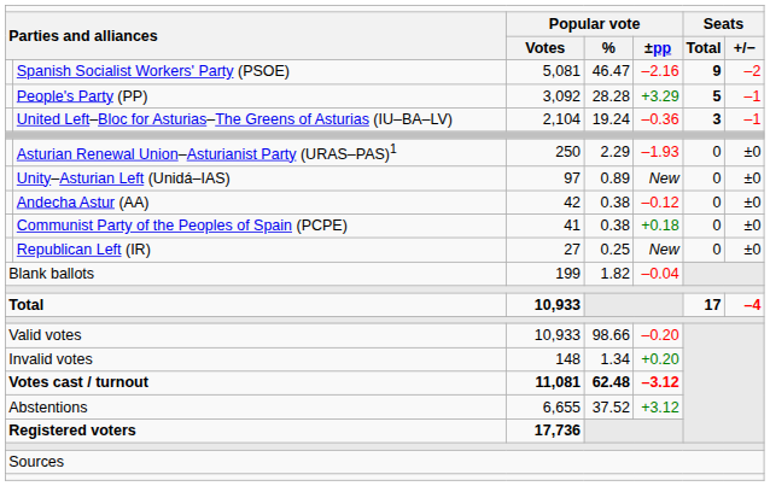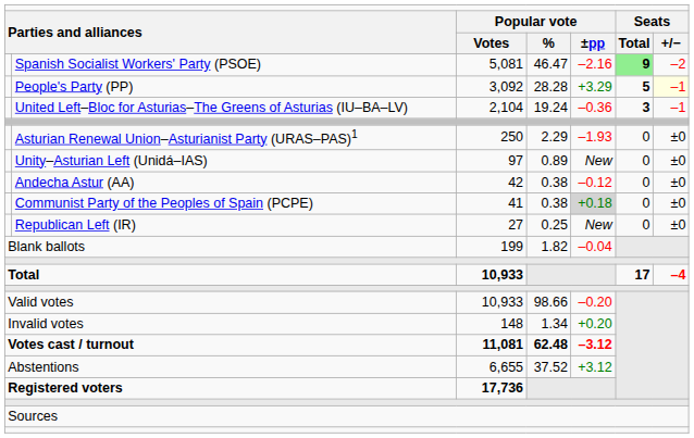Spanish Socialist Workers' Party (PSOE) | column 6: no background -> lightgreen background
People's Party (PP) | column 7: no background -> lightyellow background
Communist Party of the Peoples of Spain (PCPE) | column 5: no background -> lightgrey background
